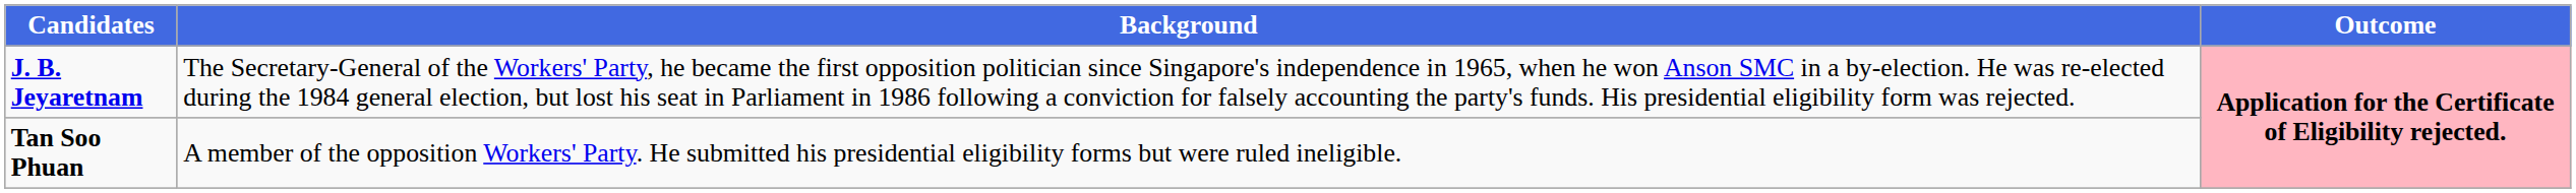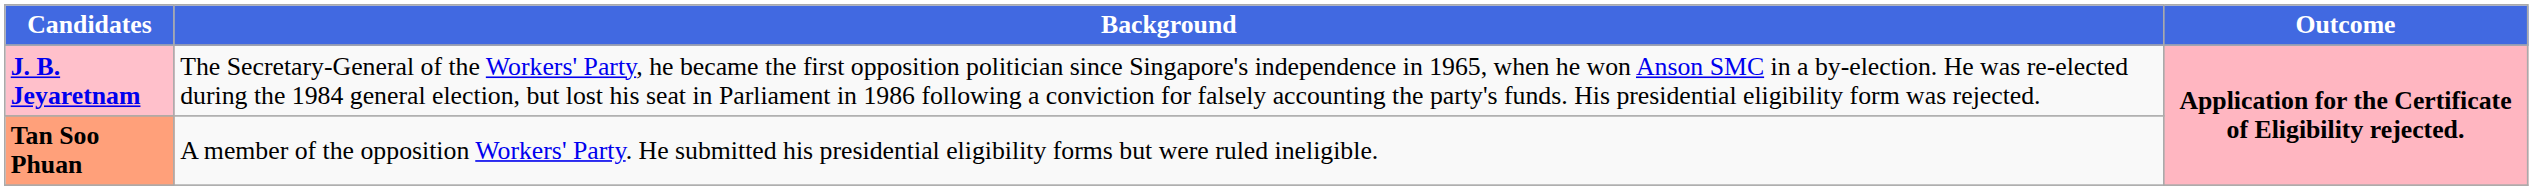J. B. Jeyaretnam | Candidates: no background -> pink background
Tan Soo Phuan | Candidates: no background -> lightsalmon background
